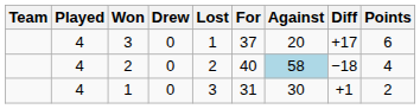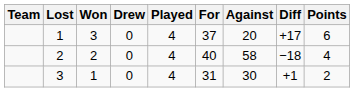columns swapped: Played <-> Lost
row 3 | Against: lightblue background -> no background
